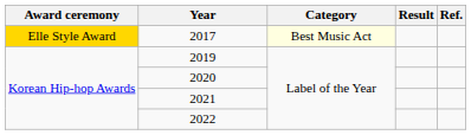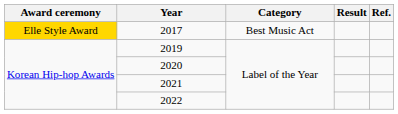2017 | Category: lightyellow background -> no background
